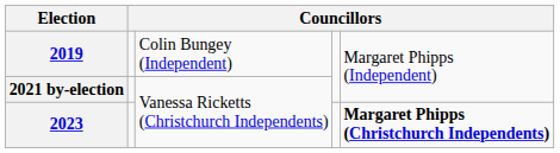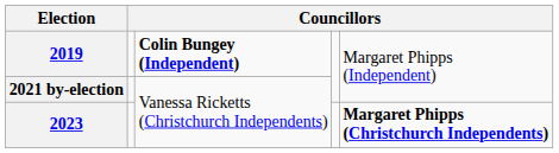2019 | column 3: normal -> bold
